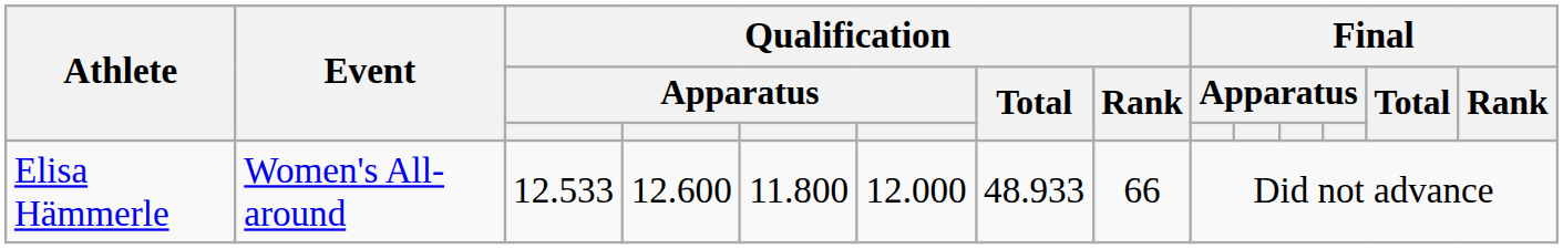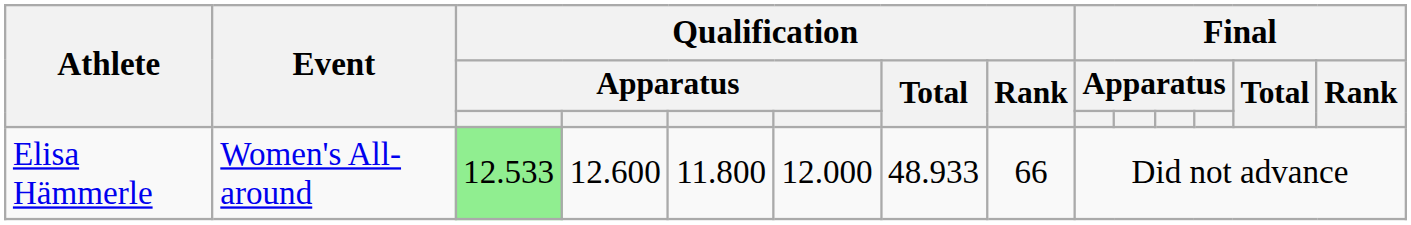row 4 | column 3: no background -> lightgreen background
